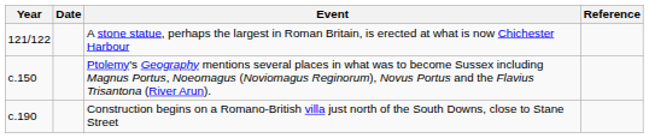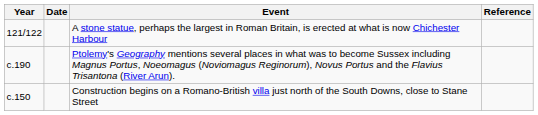row 3 | Year: c.150 -> c.190
row 4 | Year: c.190 -> c.150
